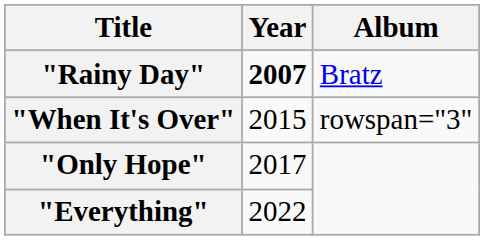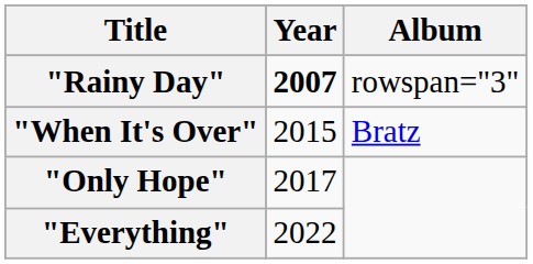"Rainy Day" | Album: Bratz -> rowspan="3"
"When It's Over" | Album: rowspan="3" -> Bratz
